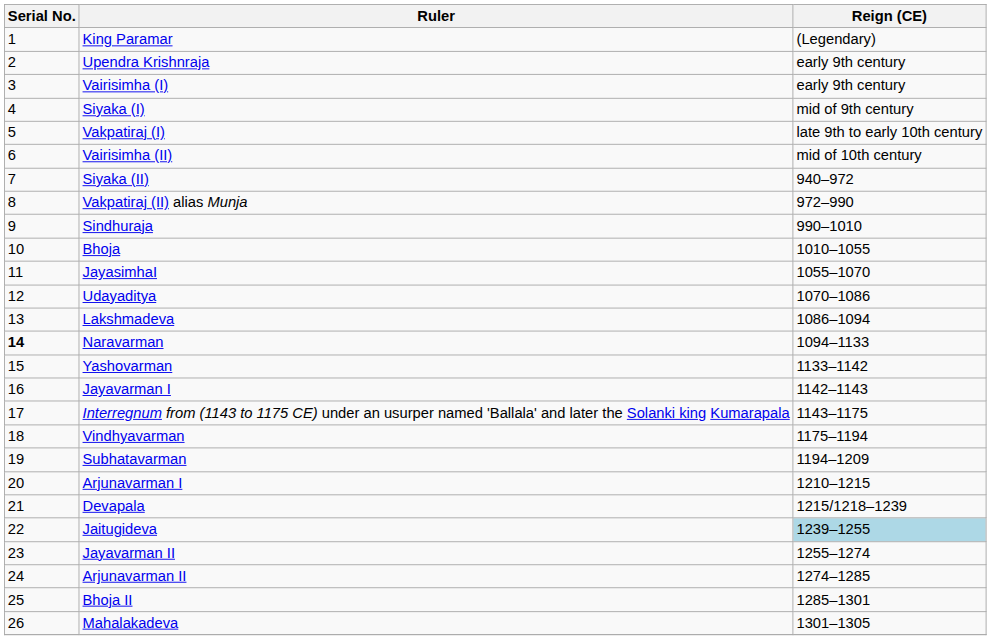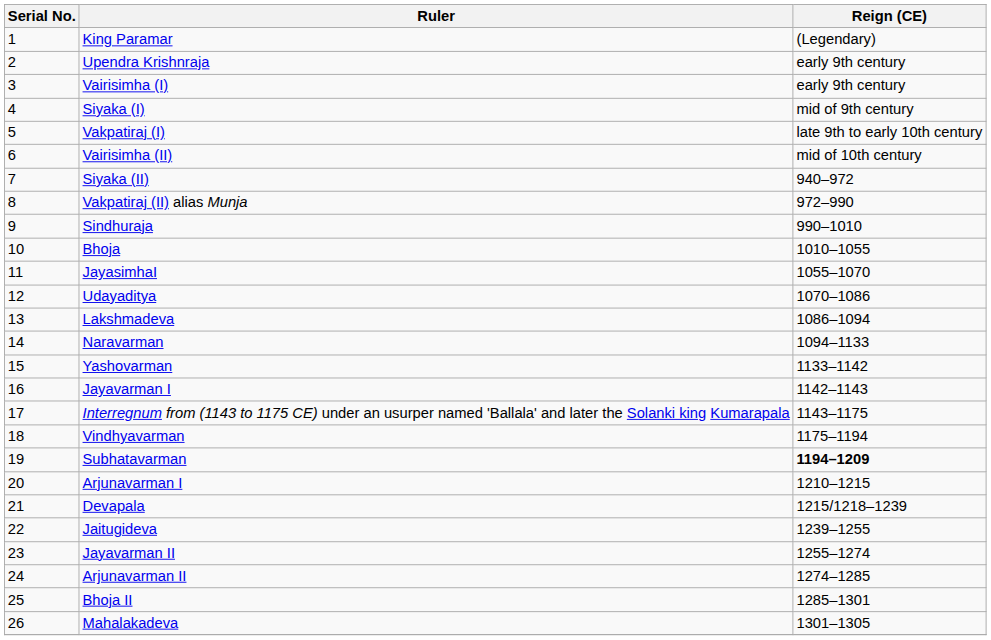Naravarman | Serial No.: bold -> normal
Subhatavarman | Reign (CE): normal -> bold
Jaitugideva | Reign (CE): lightblue background -> no background
